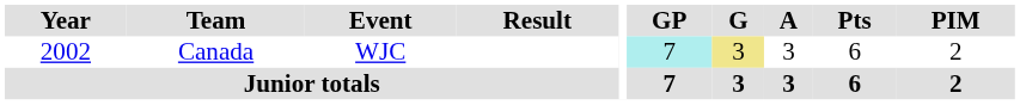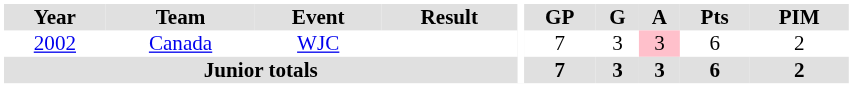Canada | GP: paleturquoise background -> no background
Canada | G: khaki background -> no background
Canada | A: no background -> pink background
